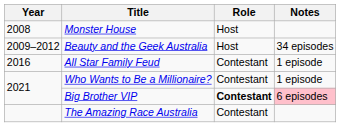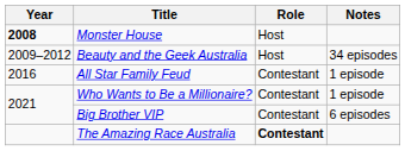Monster House | Year: normal -> bold
Big Brother VIP | Role: bold -> normal
Big Brother VIP | Notes: pink background -> no background
The Amazing Race Australia | Role: normal -> bold
